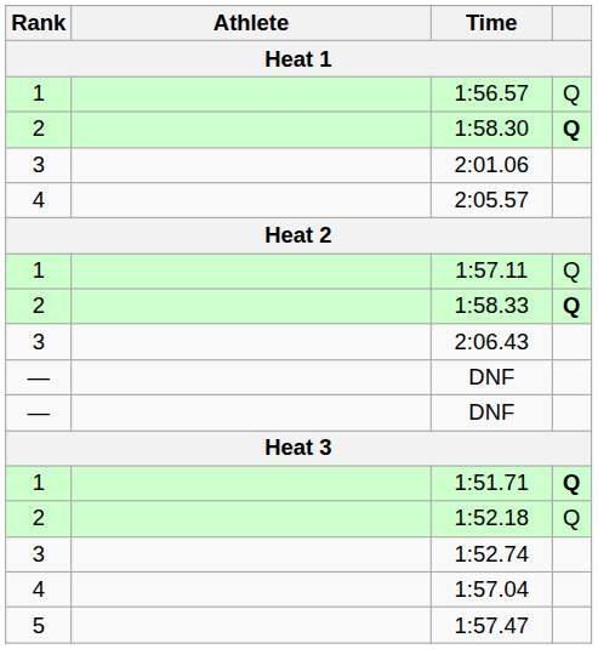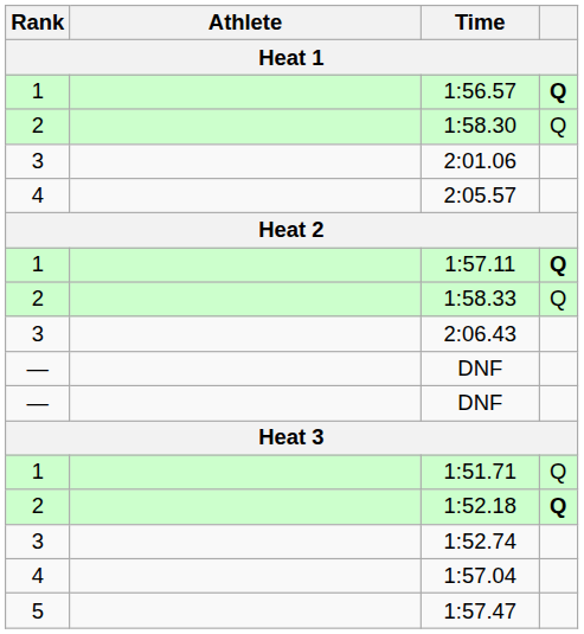1:56.57 | column 4: normal -> bold
1:58.30 | column 4: bold -> normal
1:57.11 | column 4: normal -> bold
1:58.33 | column 4: bold -> normal
1:51.71 | column 4: bold -> normal
1:52.18 | column 4: normal -> bold
